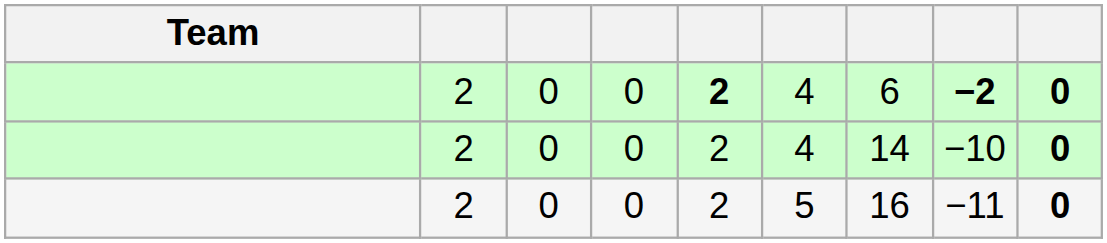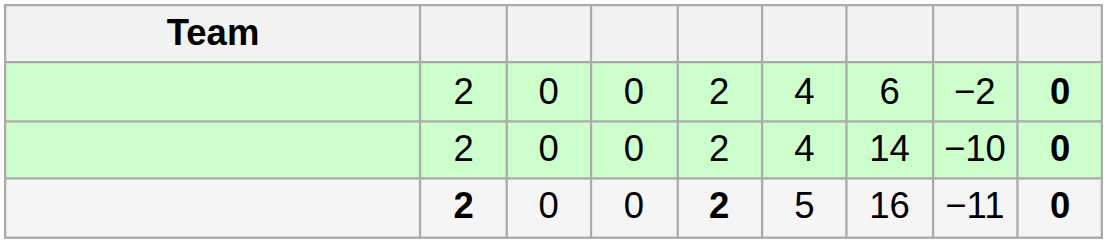row 2 | column 5: bold -> normal
row 2 | column 8: bold -> normal
row 4 | column 2: normal -> bold
row 4 | column 5: normal -> bold
